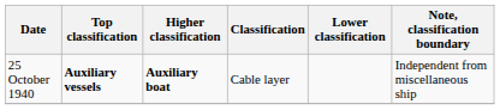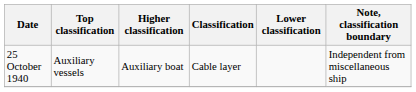25 October 1940 | Top classification: bold -> normal
25 October 1940 | Higher classification: bold -> normal
